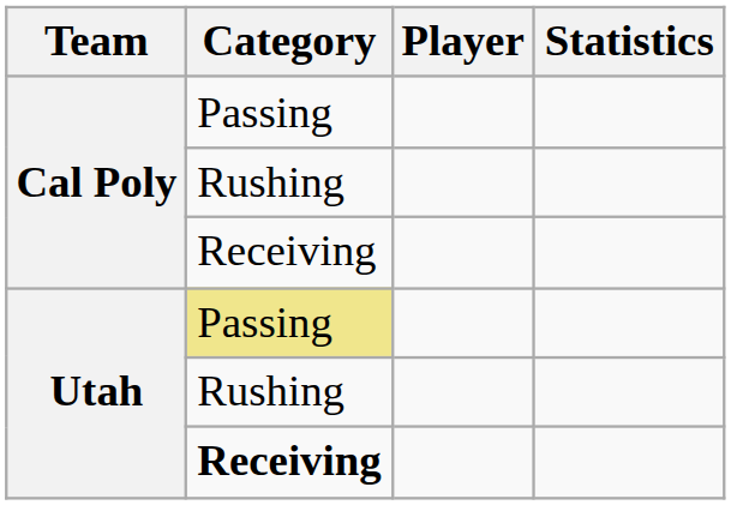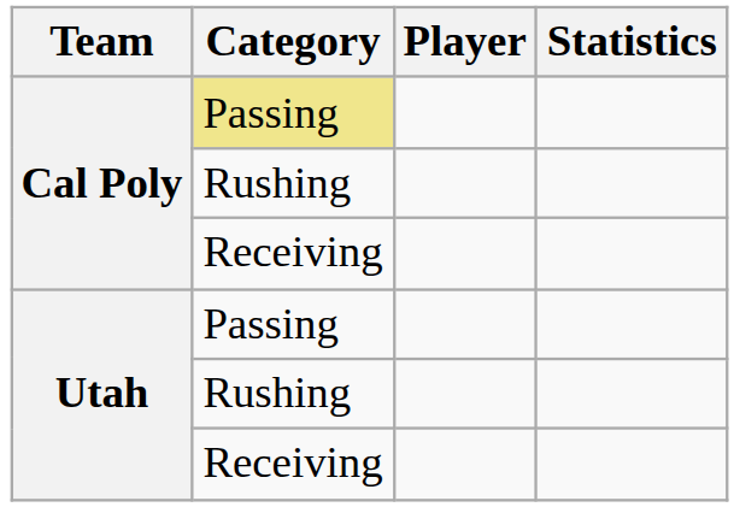Cal Poly / Passing | Category: no background -> khaki background
Utah / Passing | Category: khaki background -> no background
Utah / Receiving | Category: bold -> normal
